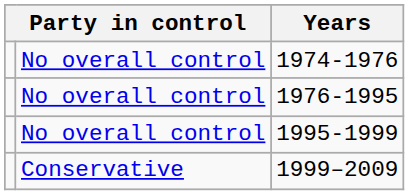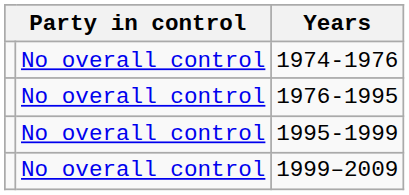1999–2009 | column 2: Conservative -> No overall control
